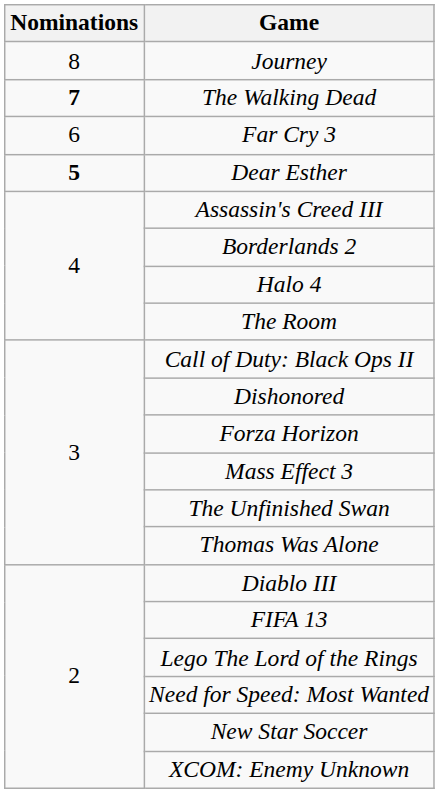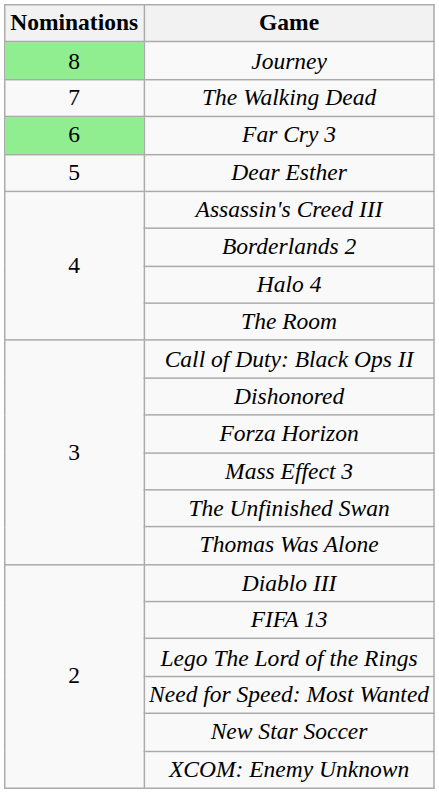Journey | Nominations: no background -> lightgreen background
The Walking Dead | Nominations: bold -> normal
Far Cry 3 | Nominations: no background -> lightgreen background
Dear Esther | Nominations: bold -> normal
